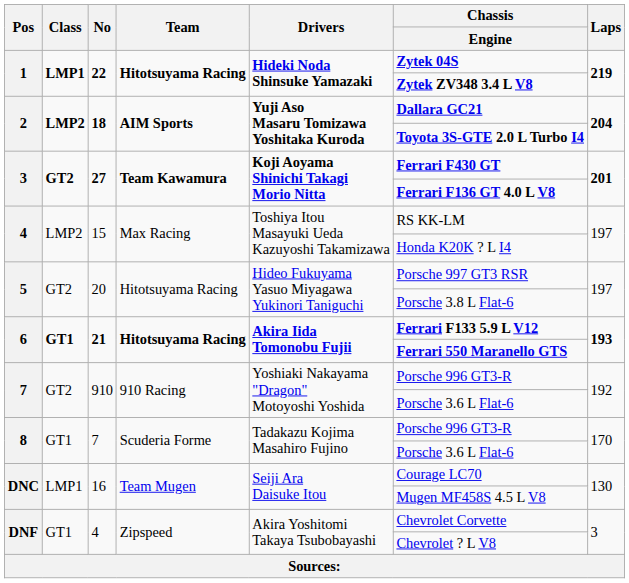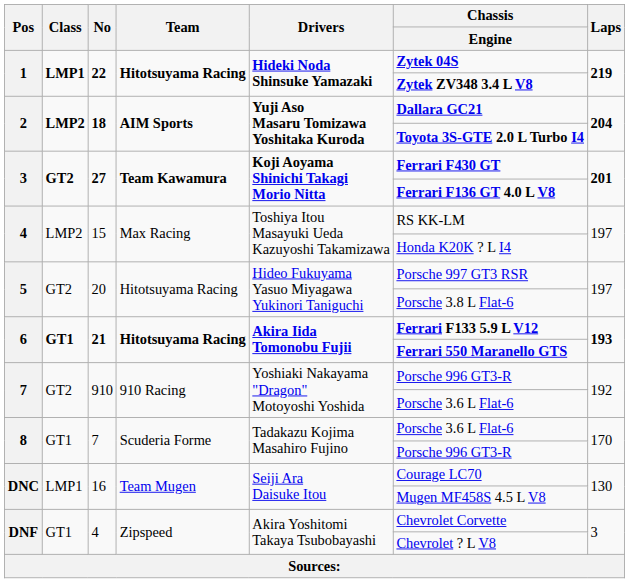row 17 | Chassis / Engine: Porsche 996 GT3-R -> Porsche 3.6 L Flat-6
row 18 | Chassis / Engine: Porsche 3.6 L Flat-6 -> Porsche 996 GT3-R
